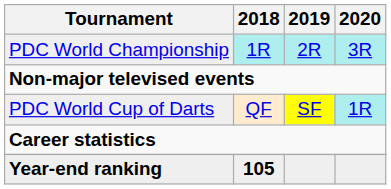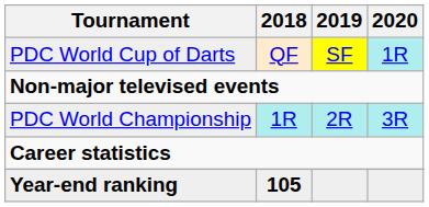rows swapped: PDC World Championship <-> PDC World Cup of Darts
